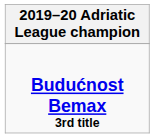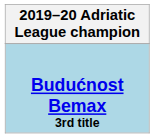row 2 | column 1: no background -> lightblue background
